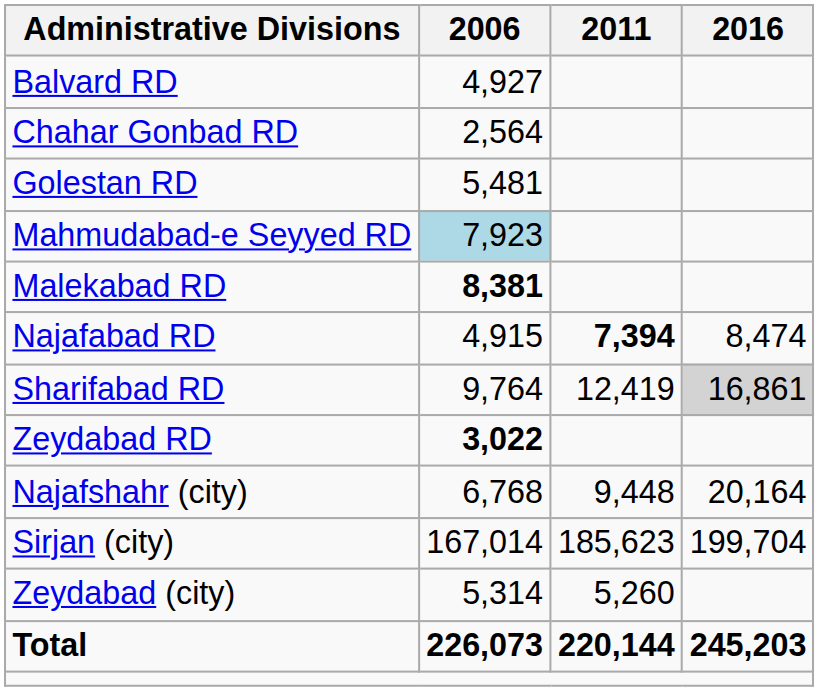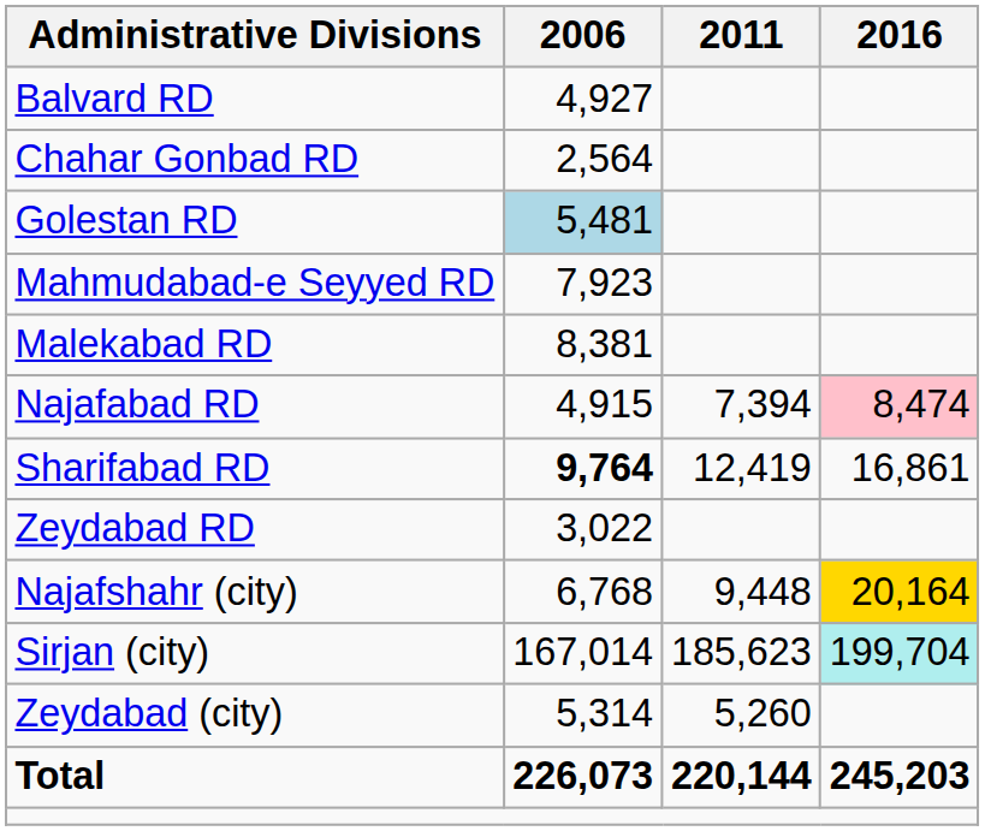Golestan RD | 2006: no background -> lightblue background
Mahmudabad-e Seyyed RD | 2006: lightblue background -> no background
Malekabad RD | 2006: bold -> normal
Najafabad RD | 2011: bold -> normal
Najafabad RD | 2016: no background -> pink background
Sharifabad RD | 2006: normal -> bold
Sharifabad RD | 2016: lightgrey background -> no background
Zeydabad RD | 2006: bold -> normal
Najafshahr (city) | 2016: no background -> gold background
Sirjan (city) | 2016: no background -> paleturquoise background
